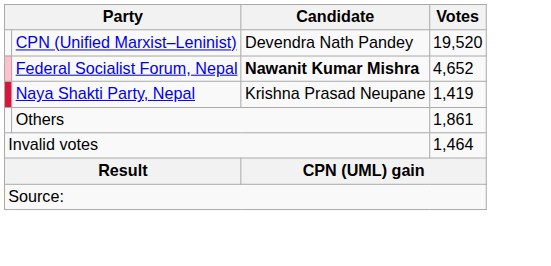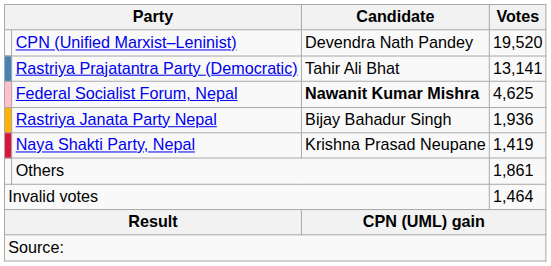+ row: Rastriya Prajatantra Party (Democratic) | Tahir Ali Bhat | 13,141
Federal Socialist Forum, Nepal | Votes: 4,652 -> 4,625
+ row: Rastriya Janata Party Nepal | Bijay Bahadur Singh | 1,936
